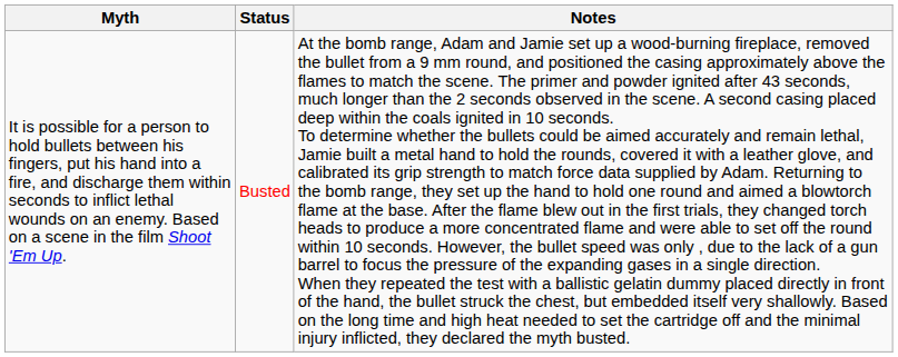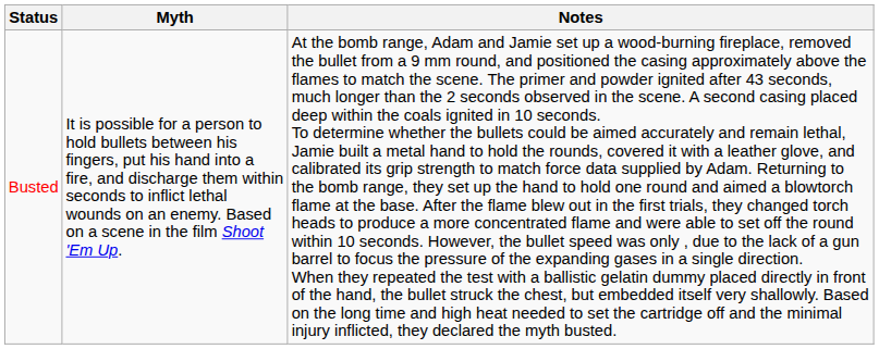columns swapped: Myth <-> Status
